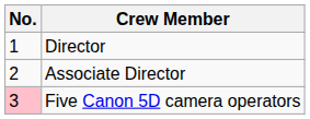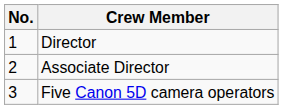Five Canon 5D camera operators | No.: pink background -> no background
